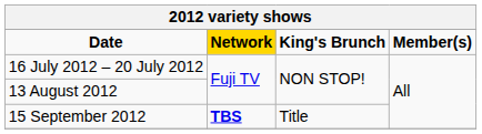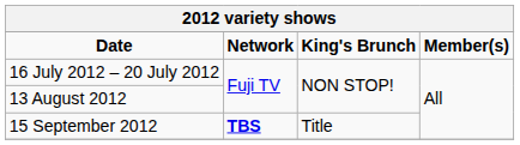Date | column 2: gold background -> no background
